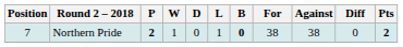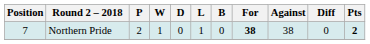Northern Pride | P: bold -> normal
Northern Pride | B: bold -> normal
Northern Pride | For: normal -> bold
